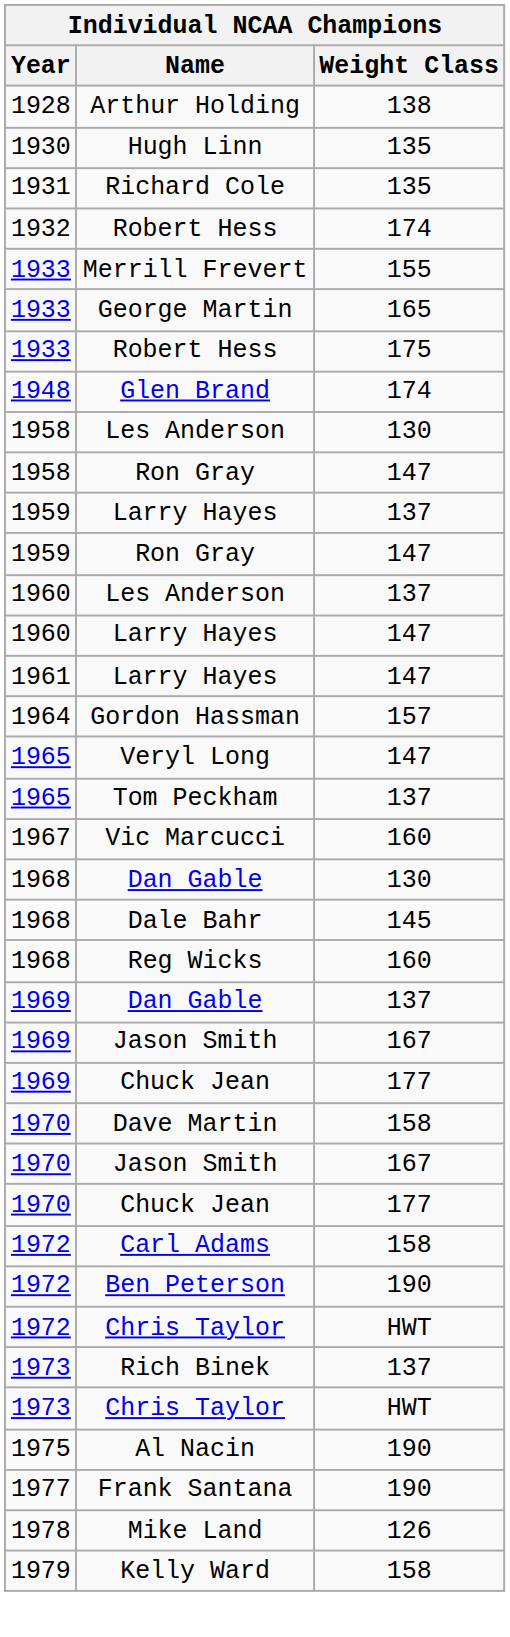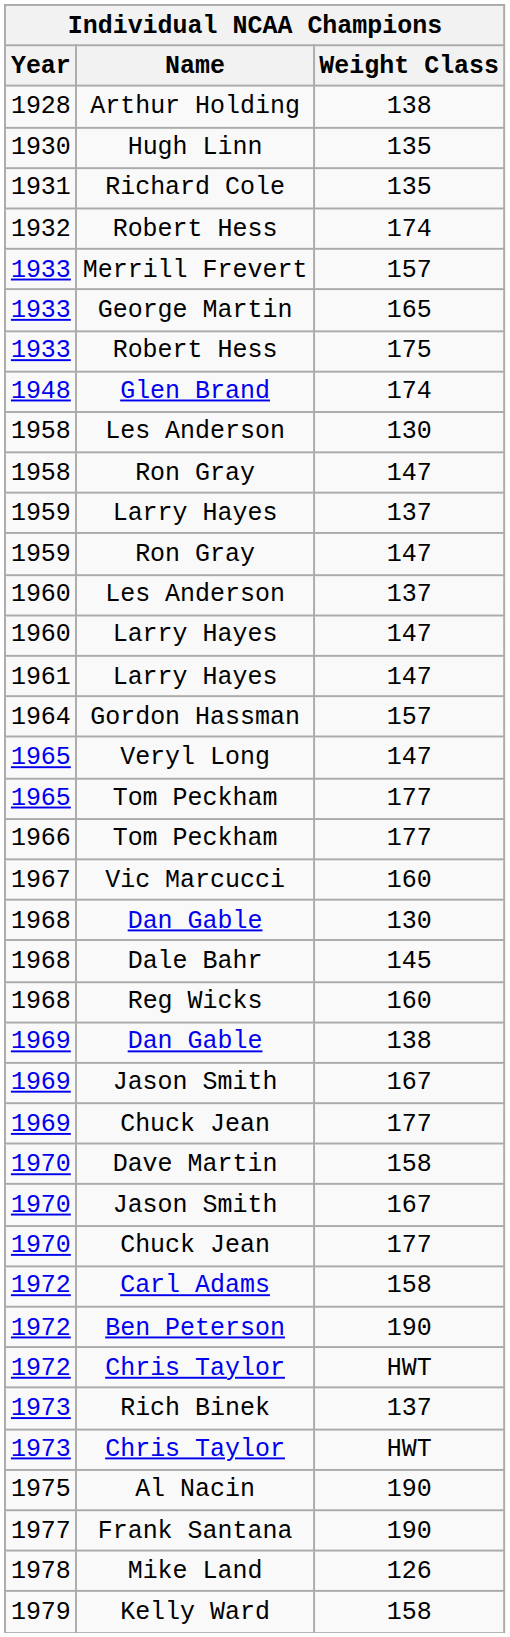Merrill Frevert | Weight Class: 155 -> 157
1965 / Tom Peckham | Weight Class: 137 -> 177
+ row: 1966 | Tom Peckham | 177
1969 / Dan Gable | Weight Class: 137 -> 138
